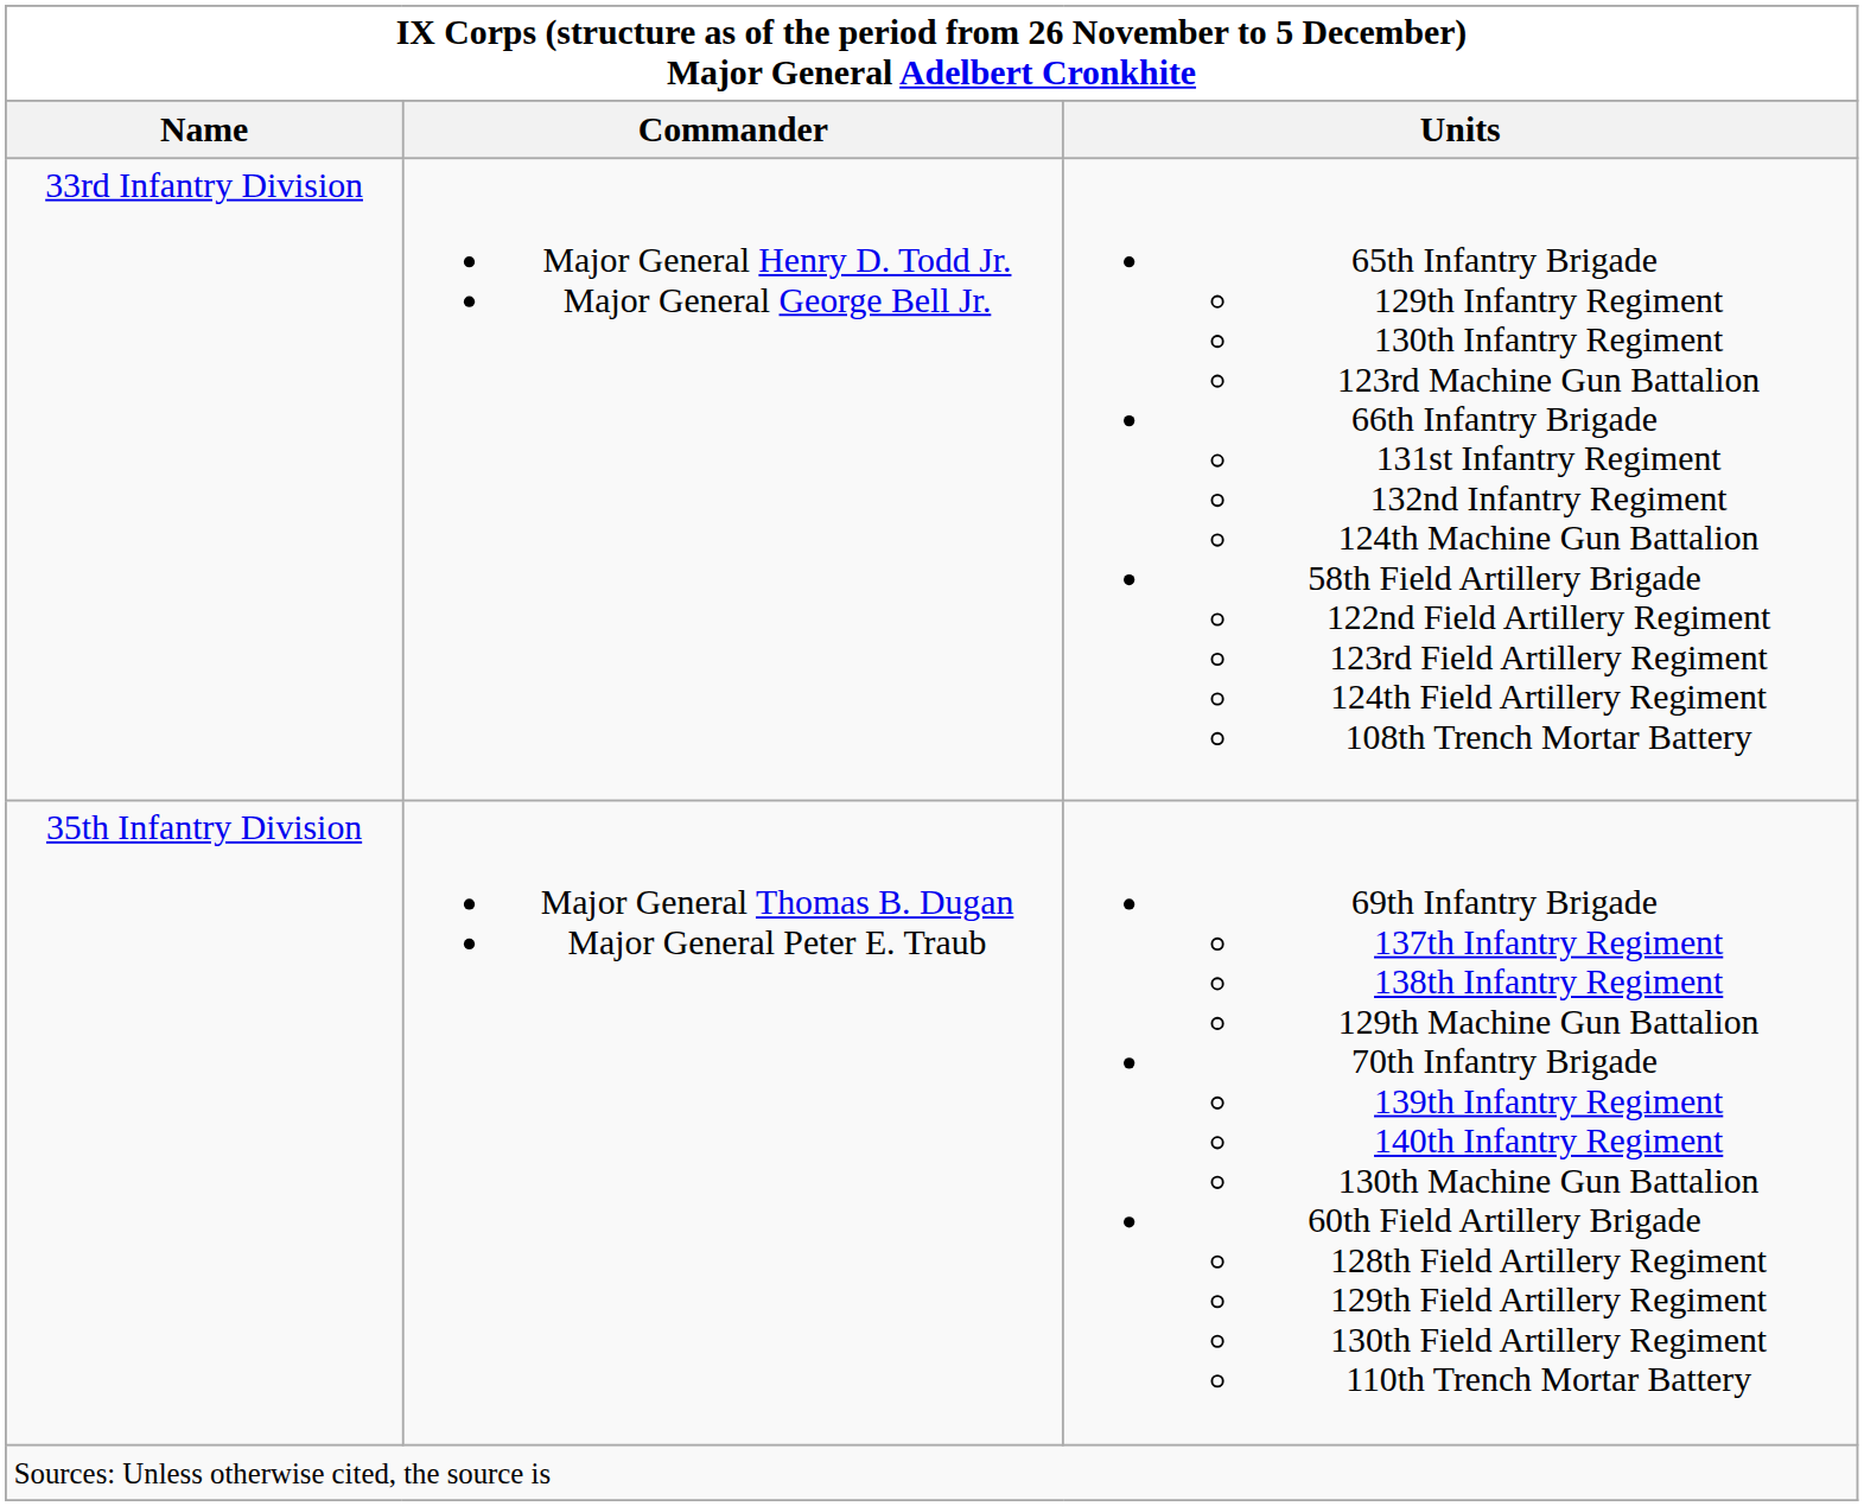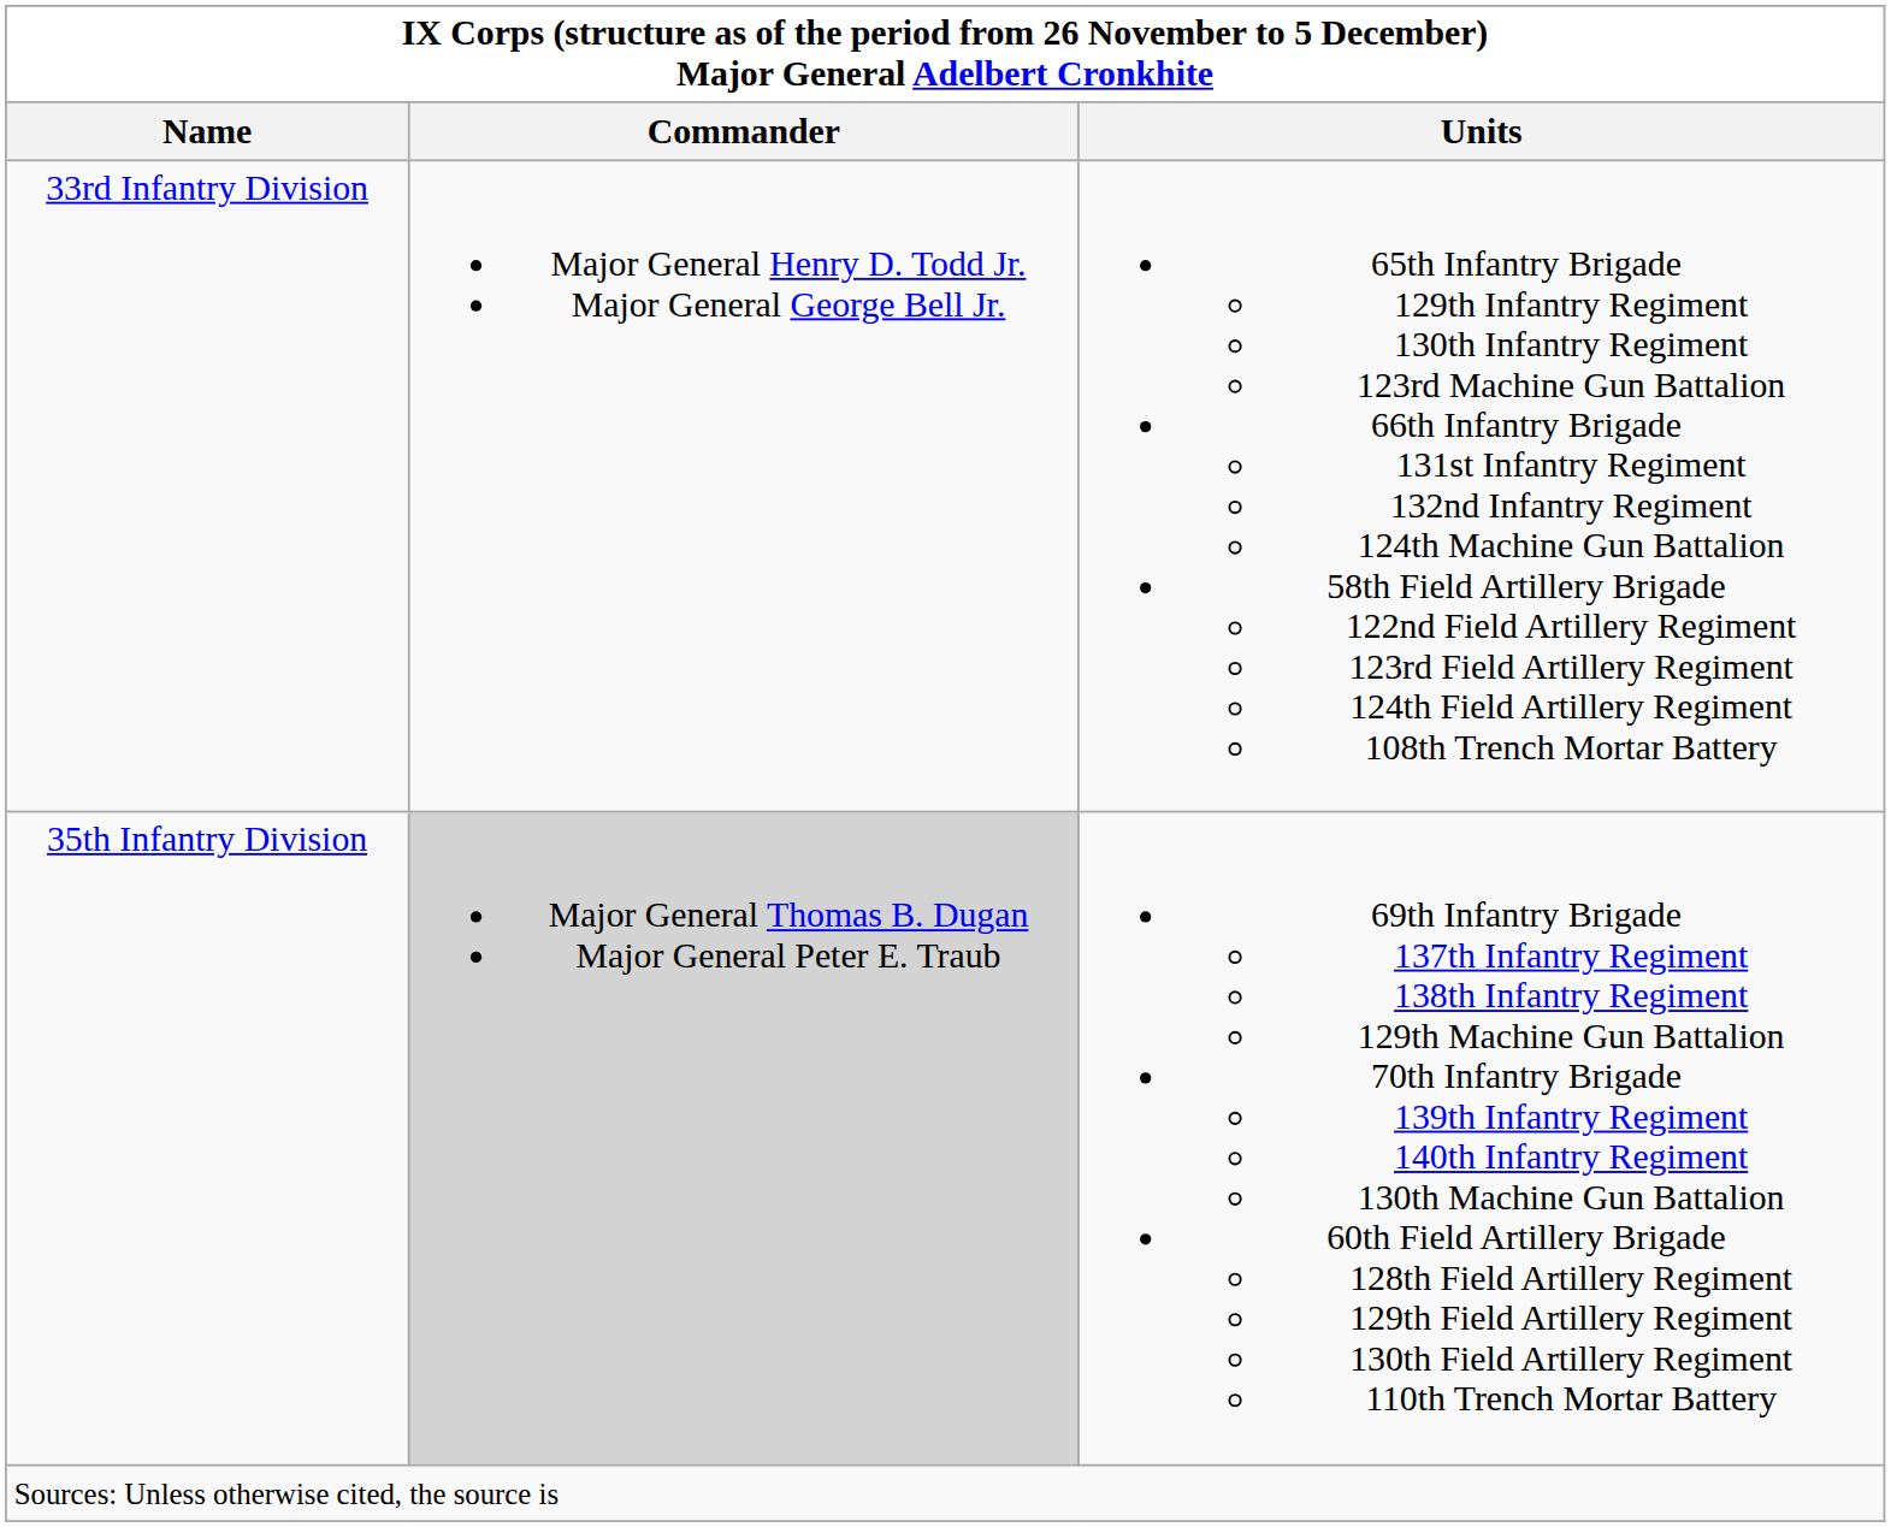35th Infantry Division | Commander: no background -> lightgrey background
